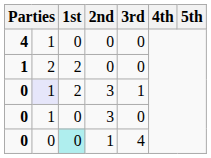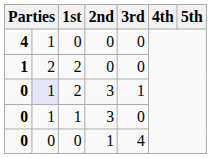row 5 | 1st: 0 -> 1
row 6 | 1st: paleturquoise background -> no background
